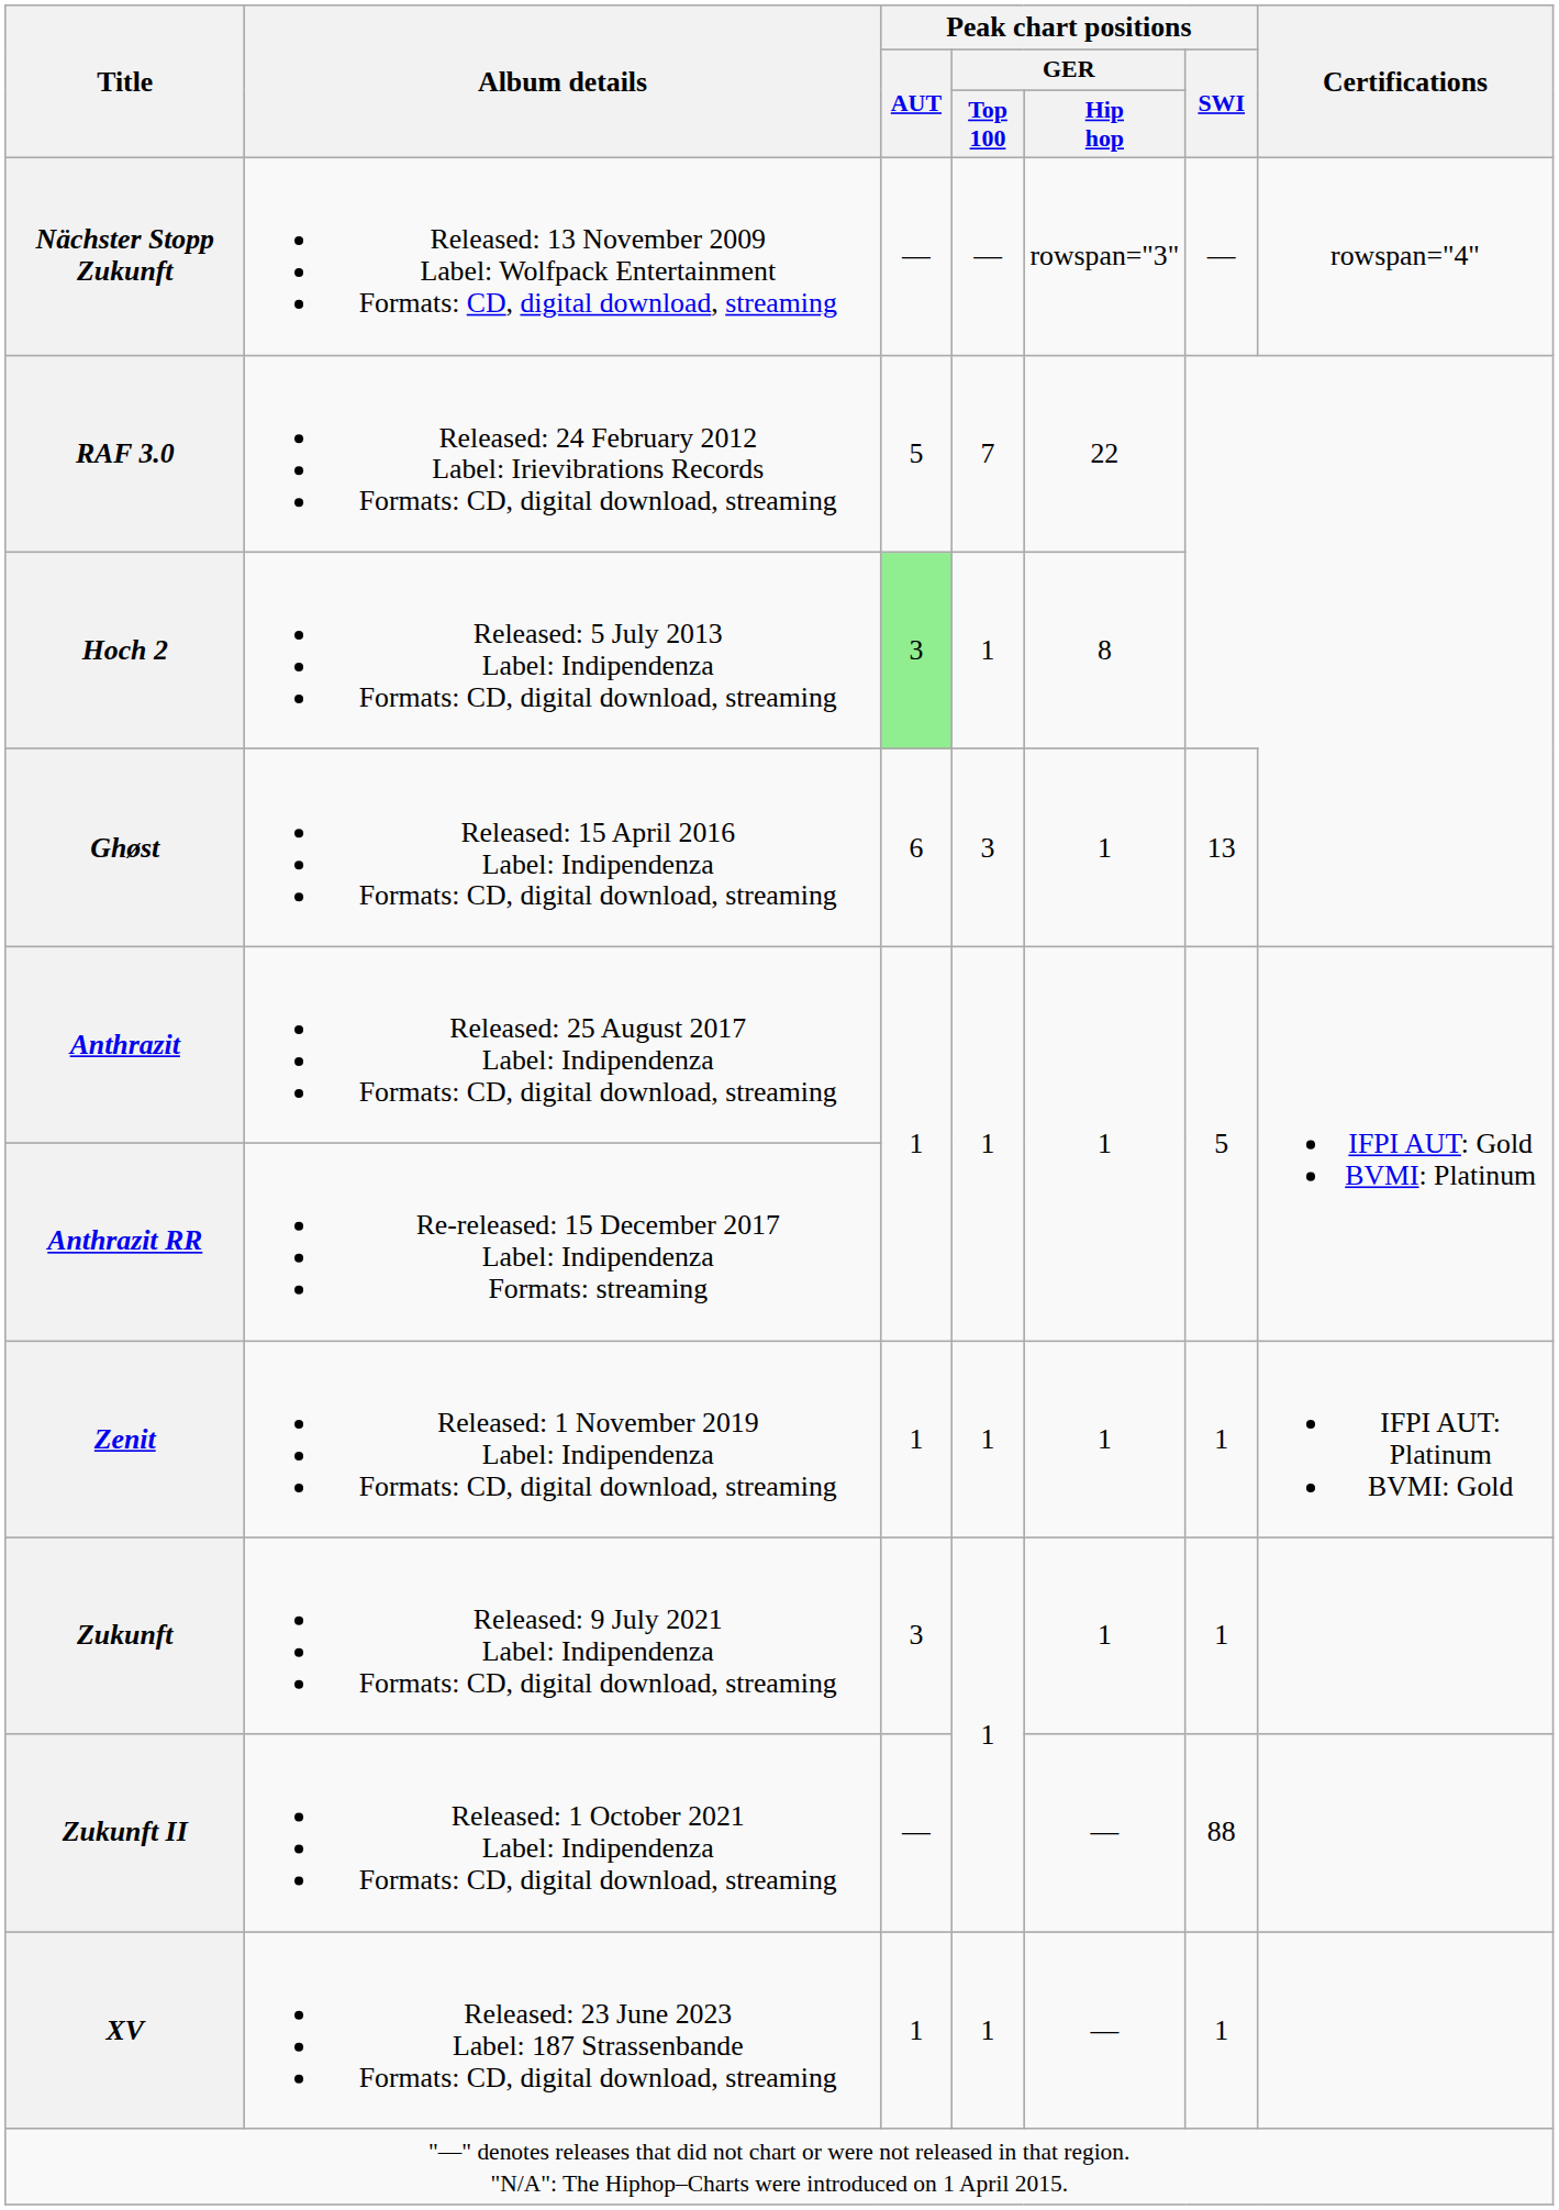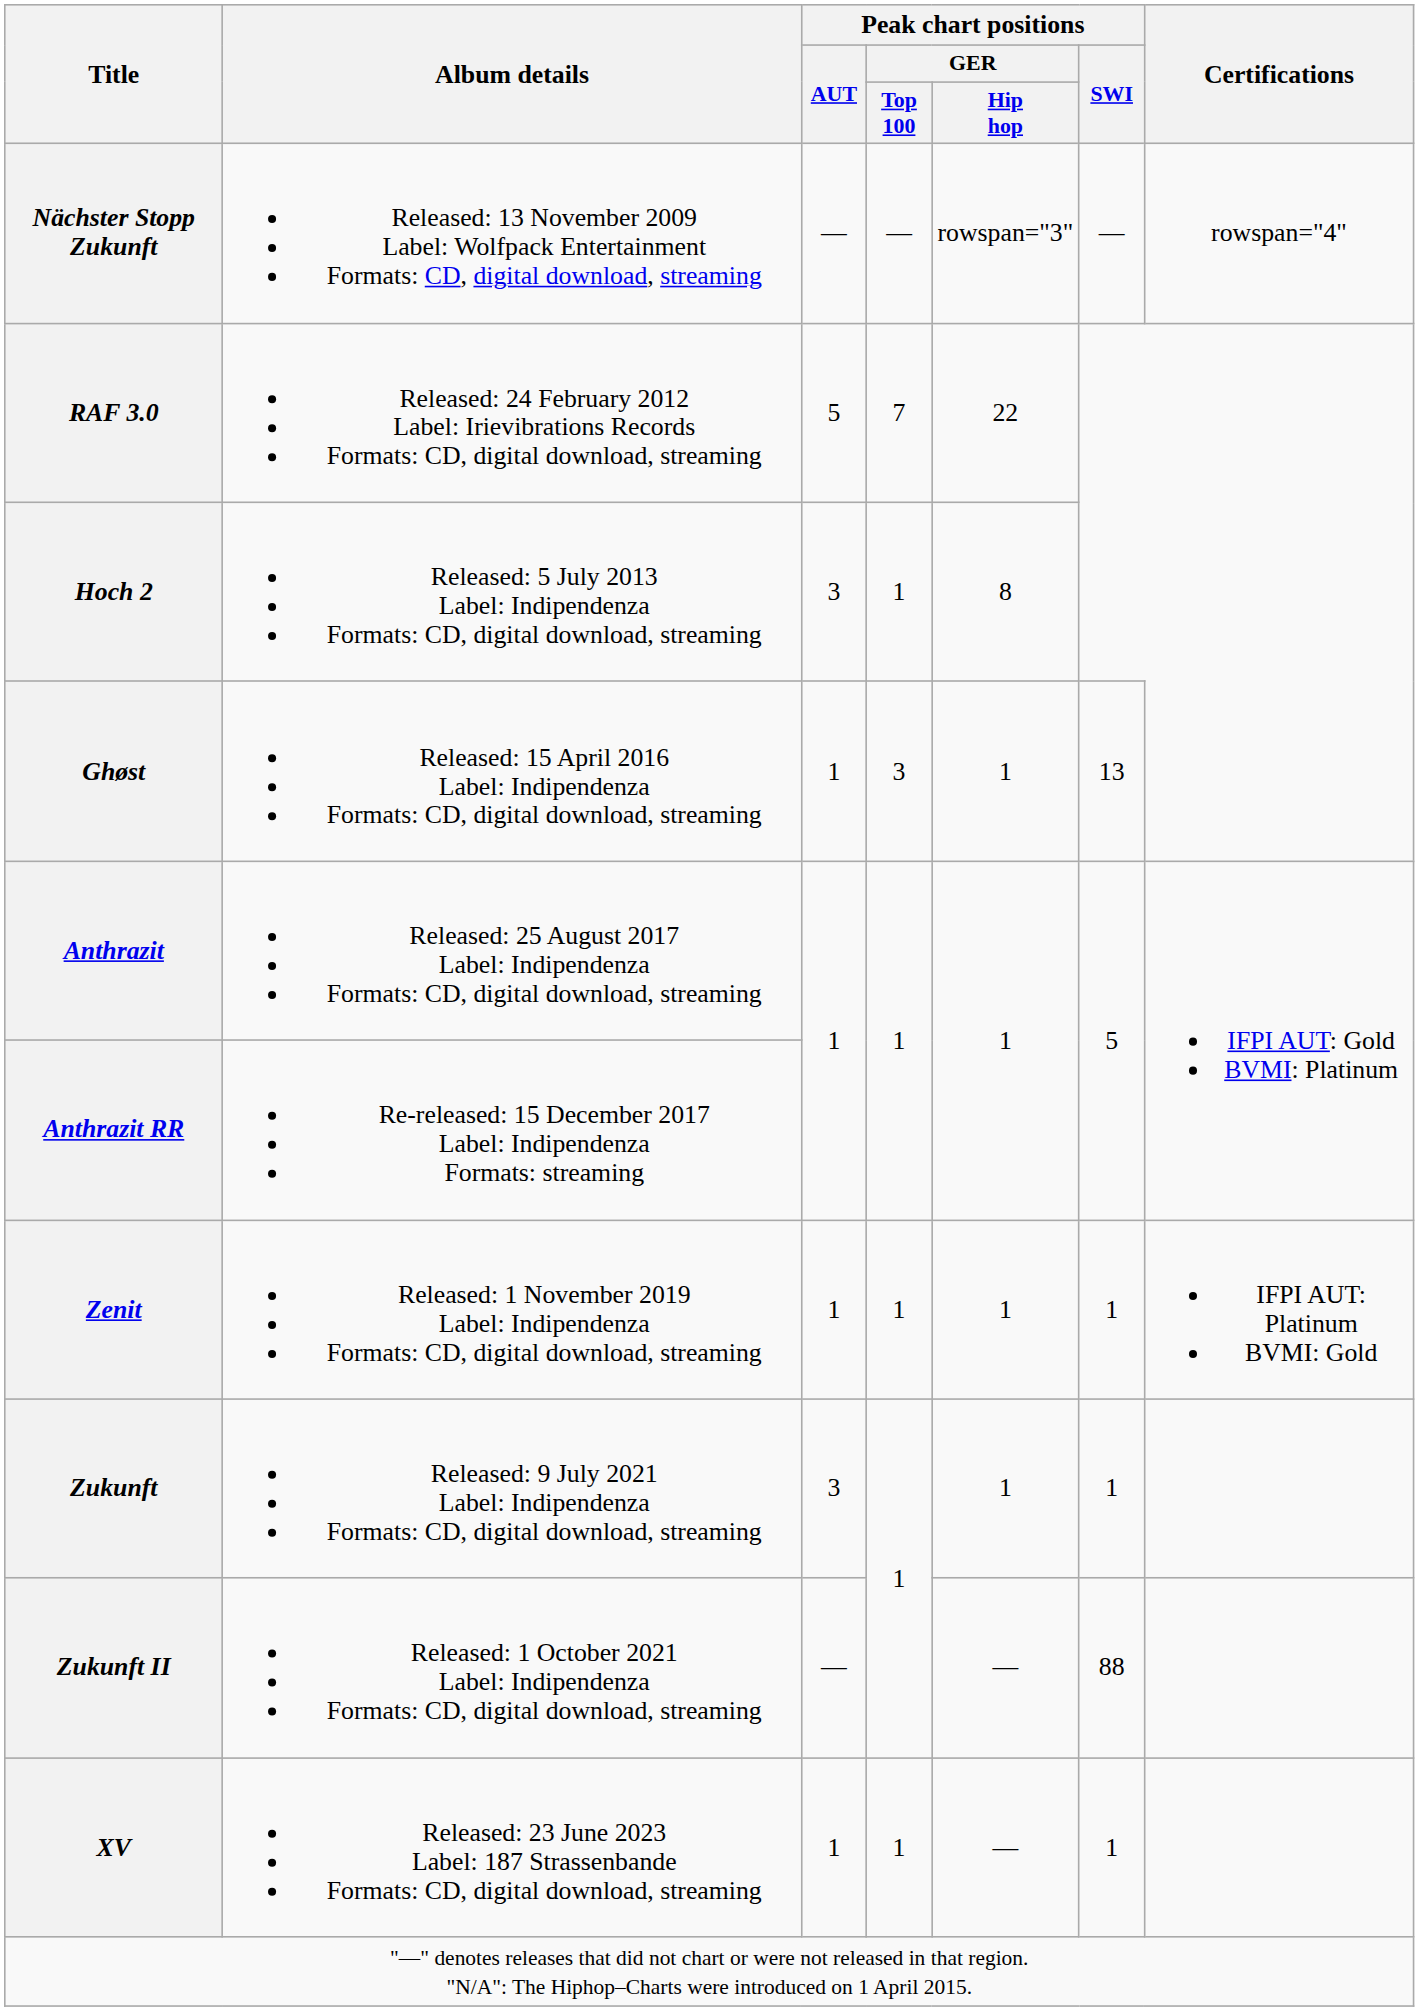Hoch 2 | Peak chart positions / AUT: lightgreen background -> no background
Ghøst | Peak chart positions / AUT: 6 -> 1
